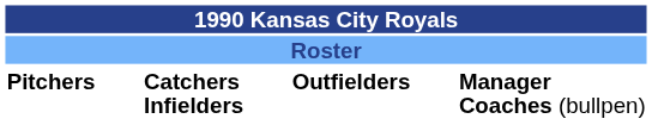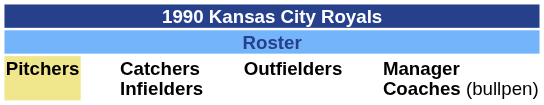Pitchers | column 1: no background -> khaki background
